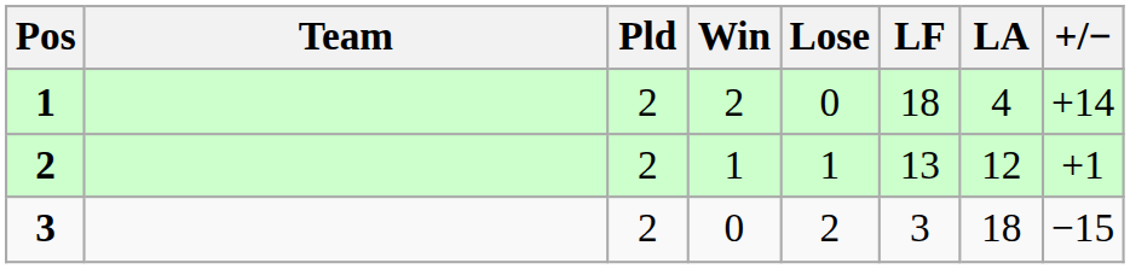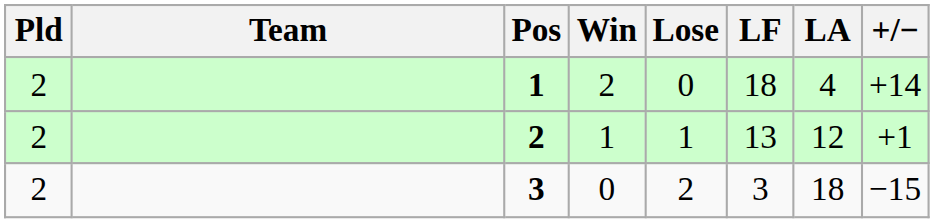columns swapped: Pos <-> Pld
